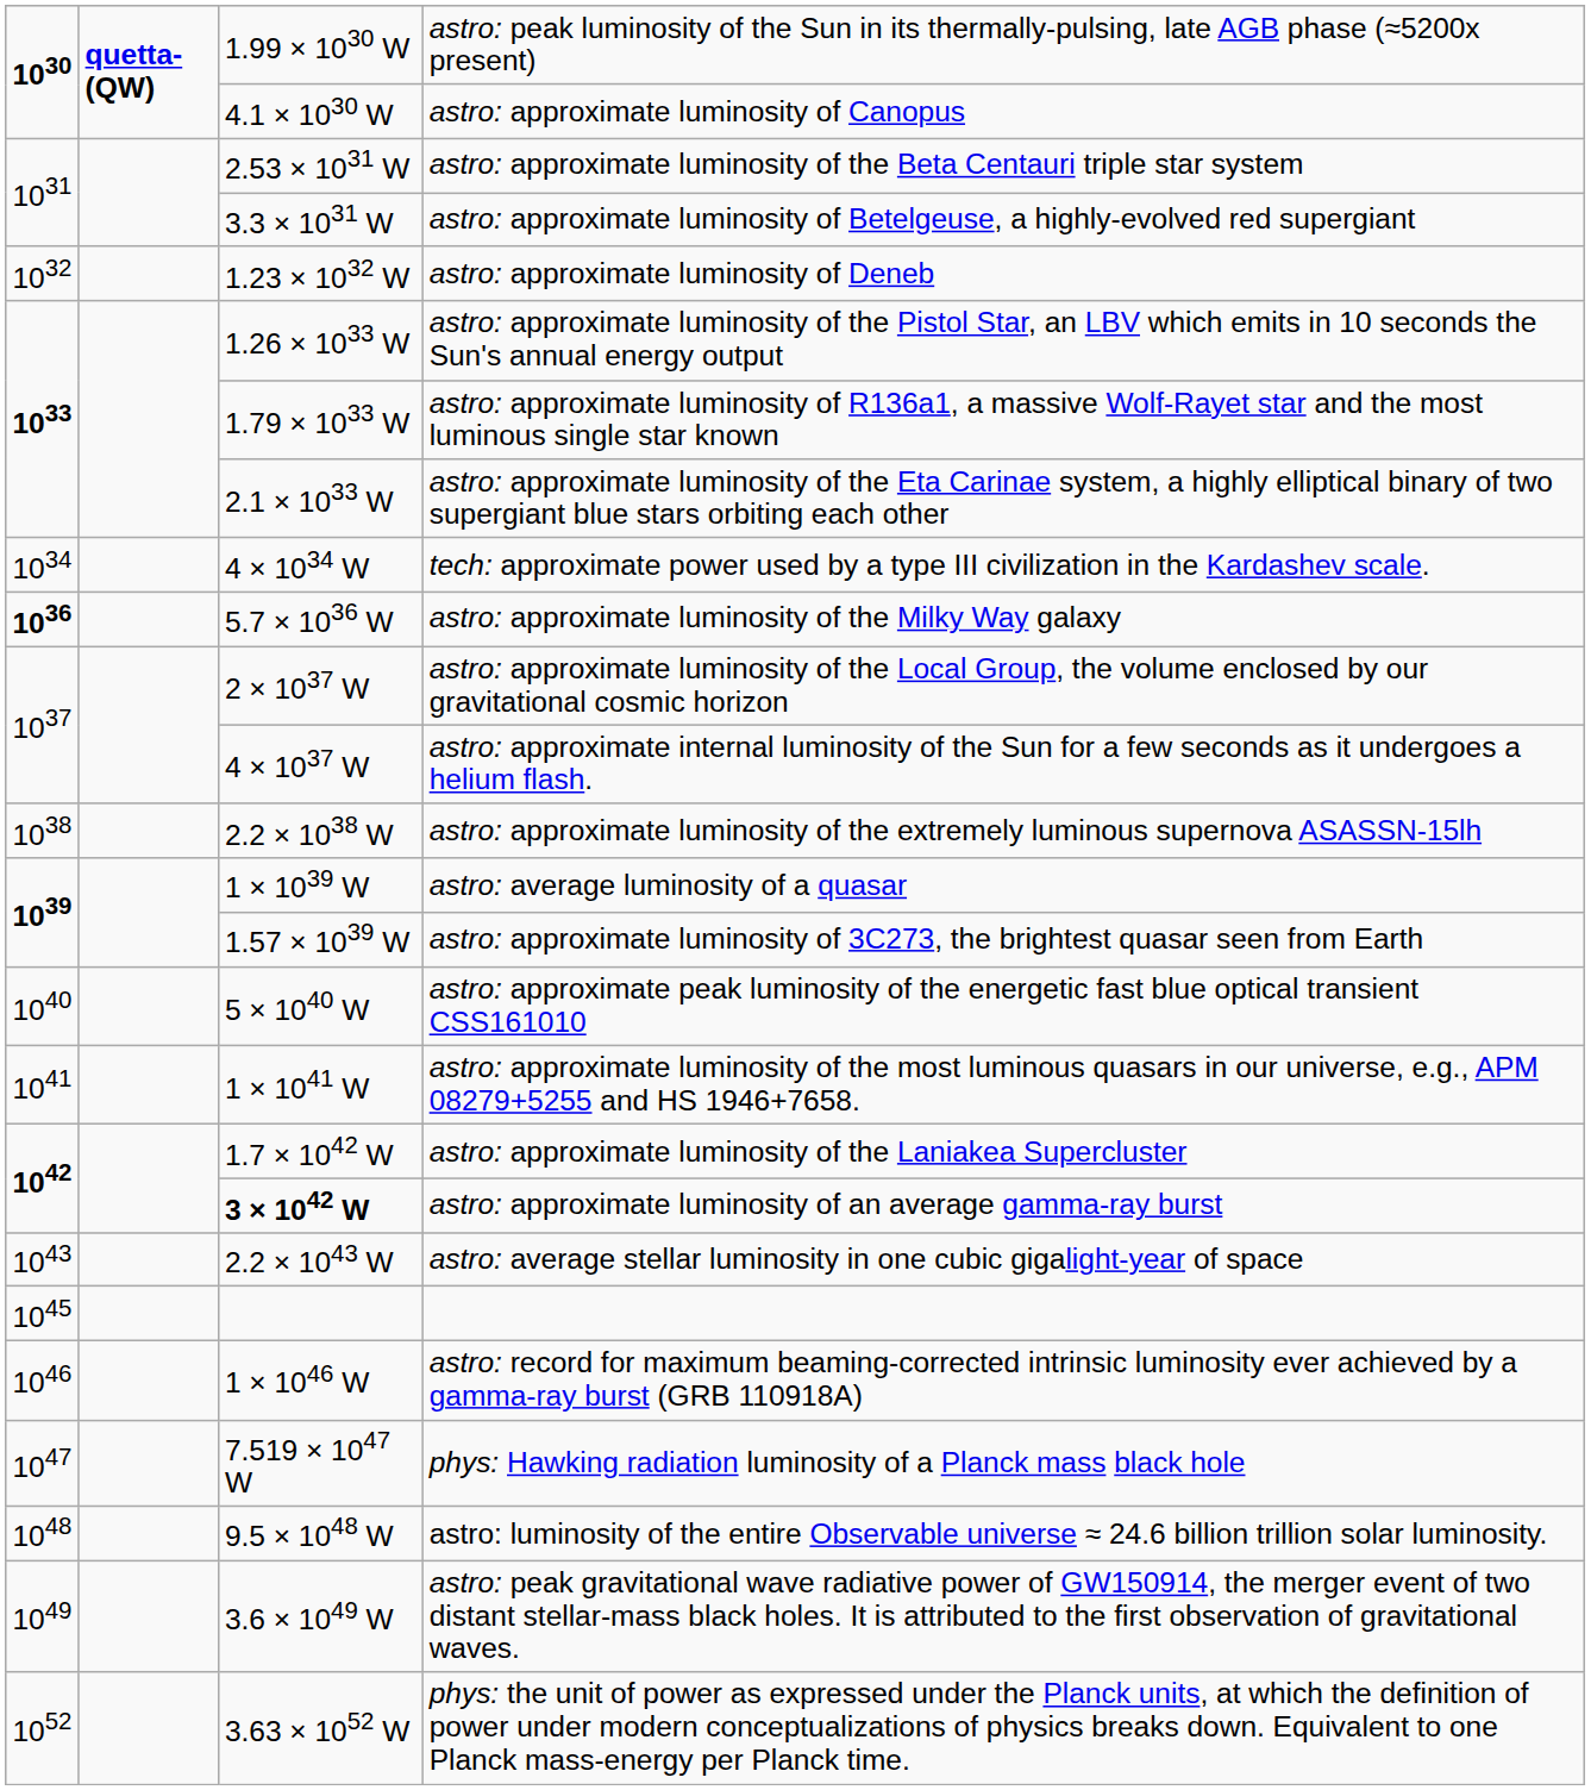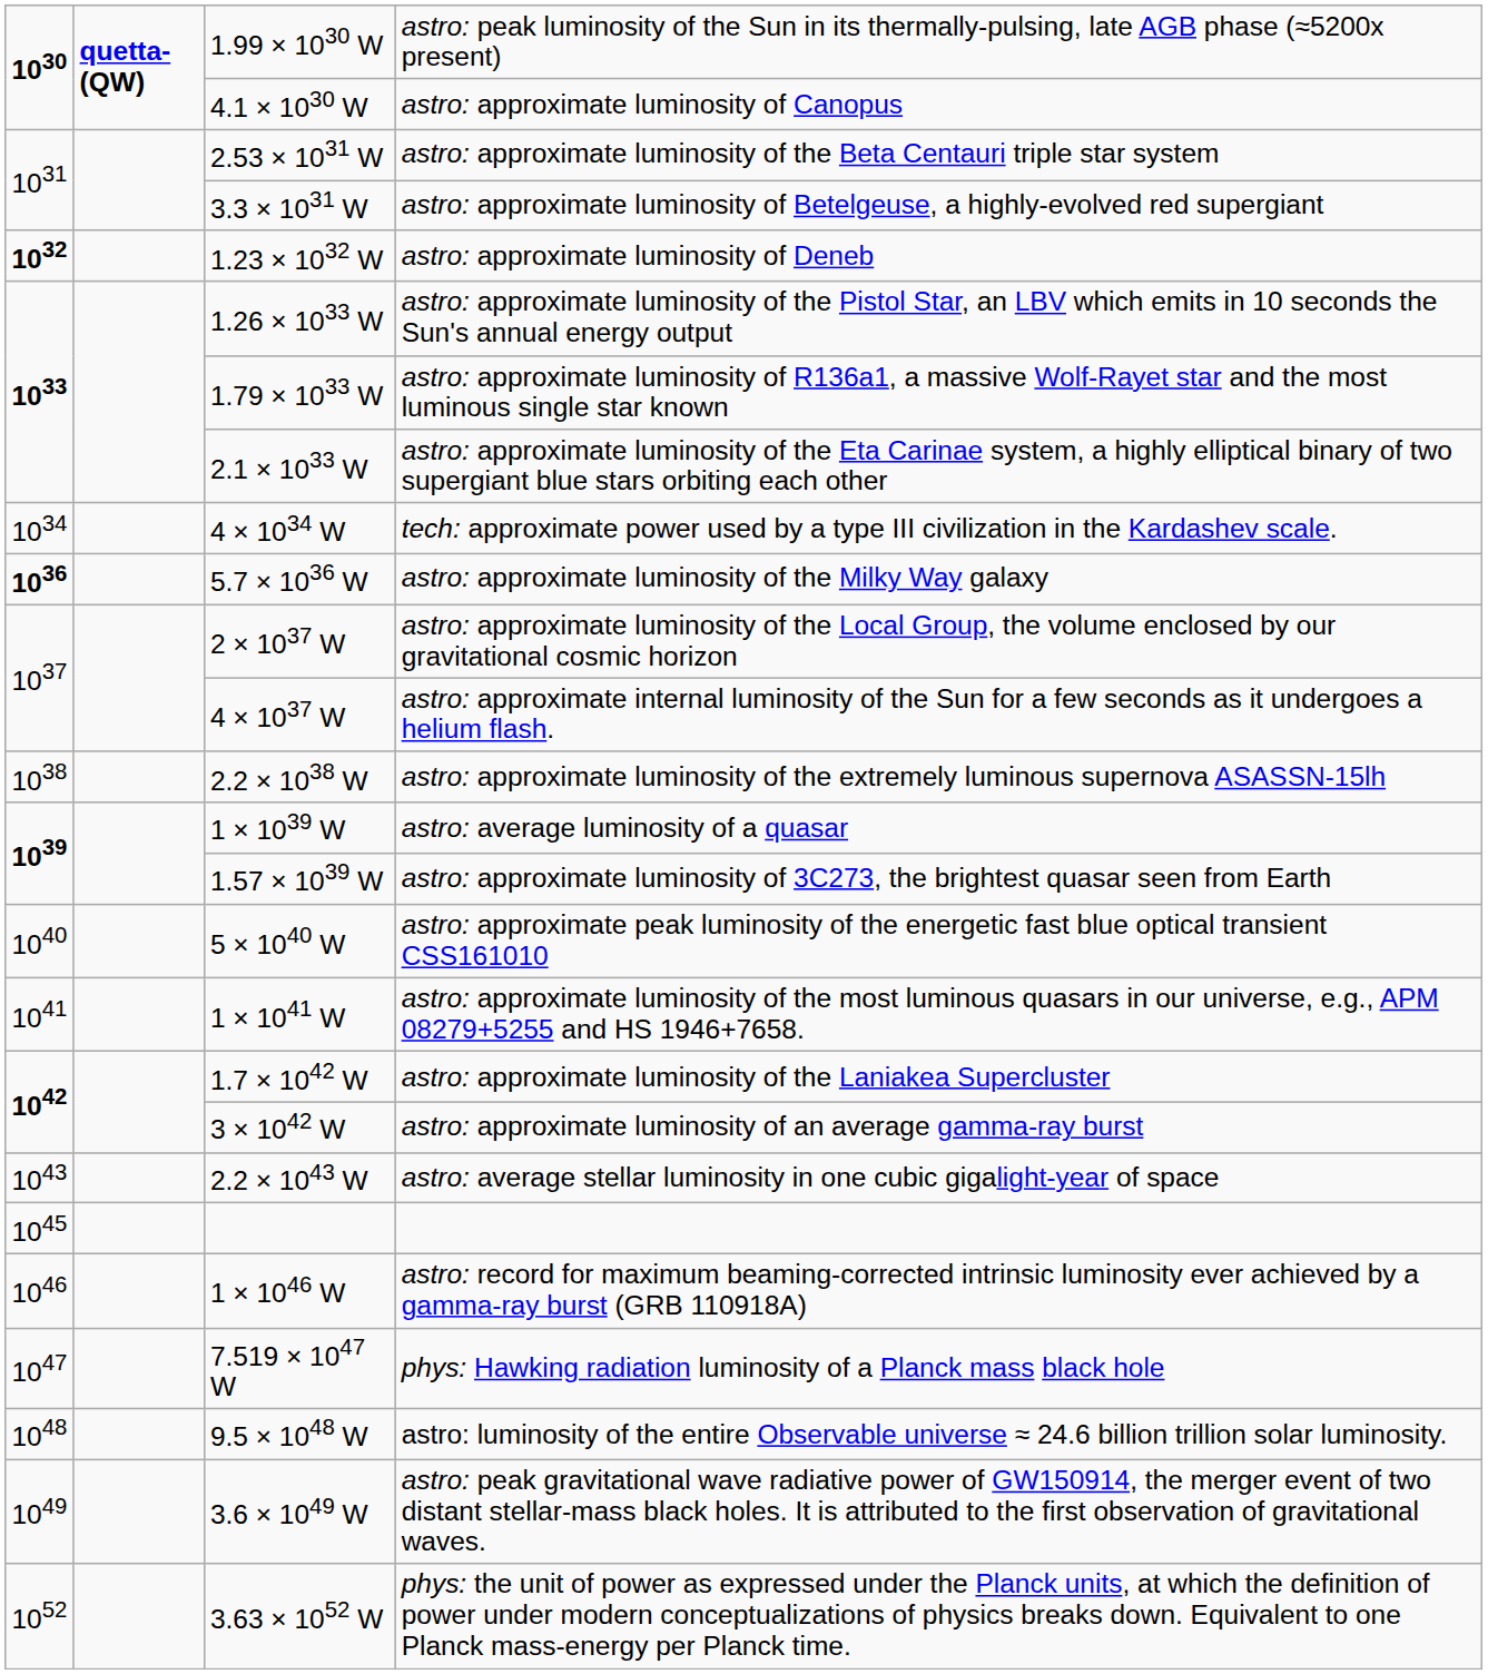astro: approximate luminosity of Deneb | column 1: normal -> bold
astro: approximate luminosity of an average gamma-ray burst | column 3: bold -> normal
